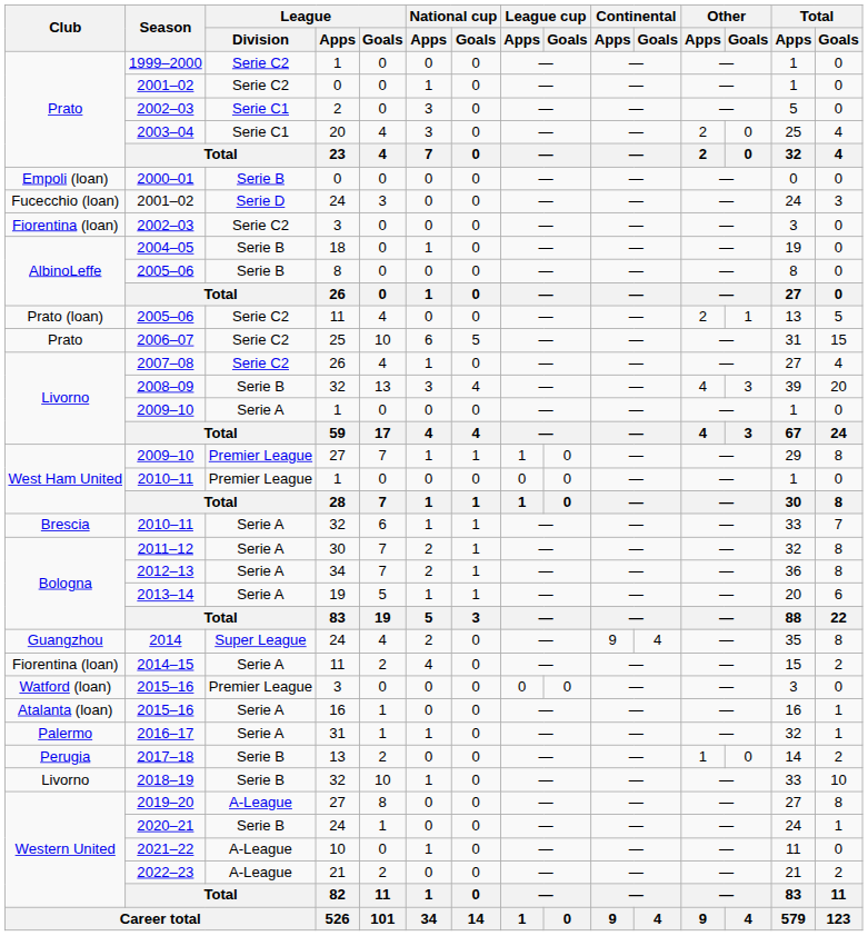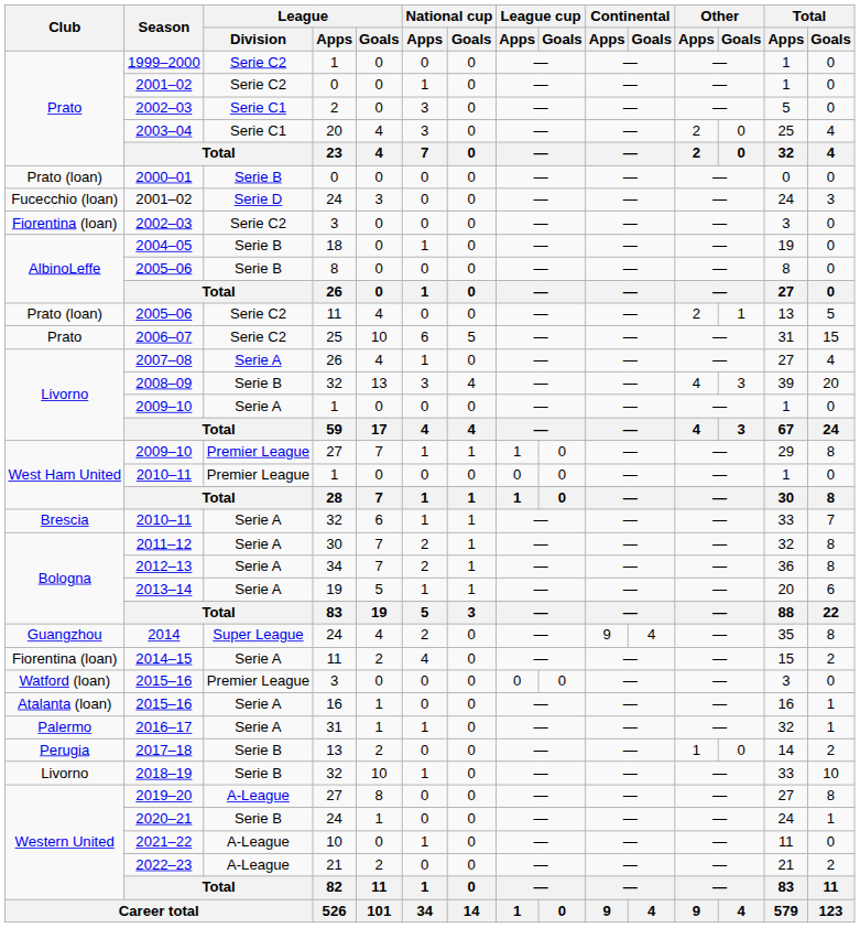2000–01 | Club: Empoli (loan) -> Prato (loan)
2007–08 | League / Division: Serie C2 -> Serie A
